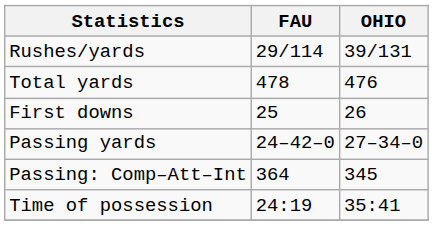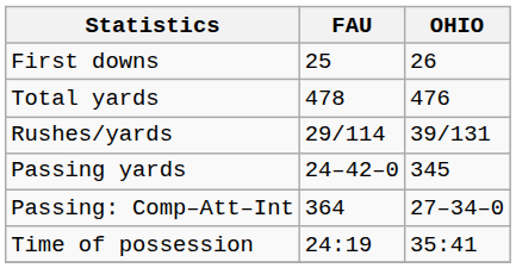rows swapped: First downs <-> Rushes/yards
Passing yards | OHIO: 27–34–0 -> 345
Passing: Comp–Att–Int | OHIO: 345 -> 27–34–0
